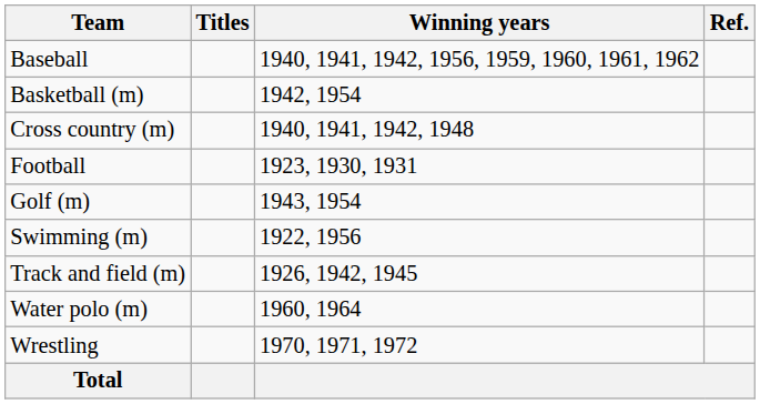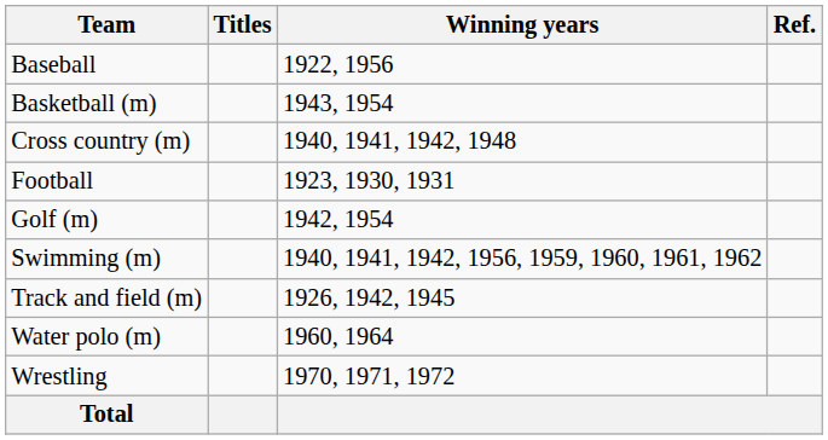Baseball | Winning years: 1940, 1941, 1942, 1956, 1959, 1960, 1961, 1962 -> 1922, 1956
Basketball (m) | Winning years: 1942, 1954 -> 1943, 1954
Golf (m) | Winning years: 1943, 1954 -> 1942, 1954
Swimming (m) | Winning years: 1922, 1956 -> 1940, 1941, 1942, 1956, 1959, 1960, 1961, 1962
